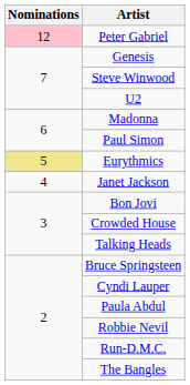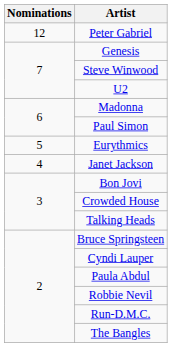Peter Gabriel | Nominations: pink background -> no background
Eurythmics | Nominations: khaki background -> no background
